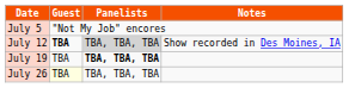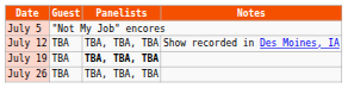July 12 | Guest: bold -> normal
July 12 | Panelists: lightgrey background -> no background
July 26 | Guest: lightyellow background -> no background
